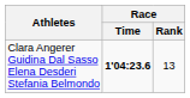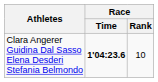row 3 | Race / Rank: 13 -> 10
